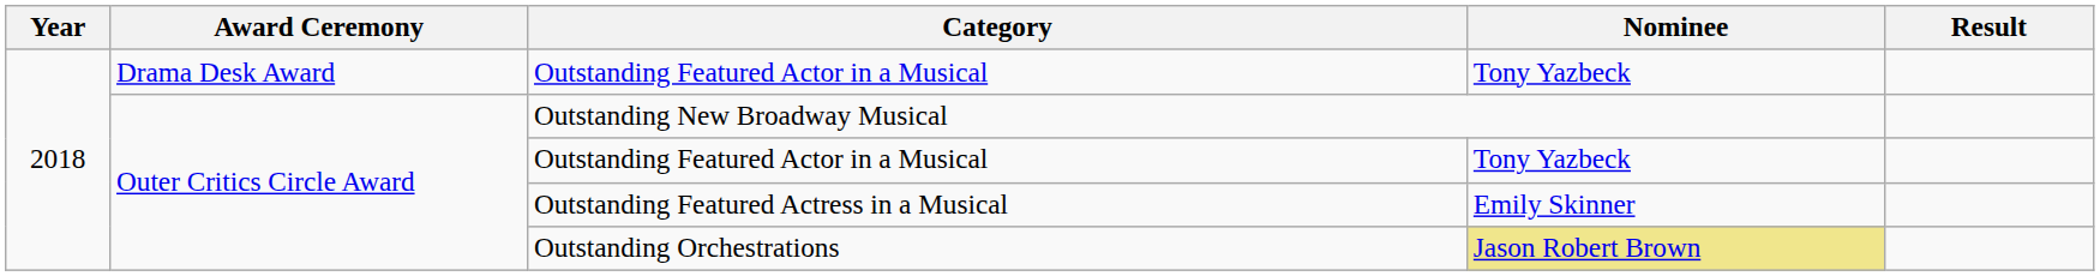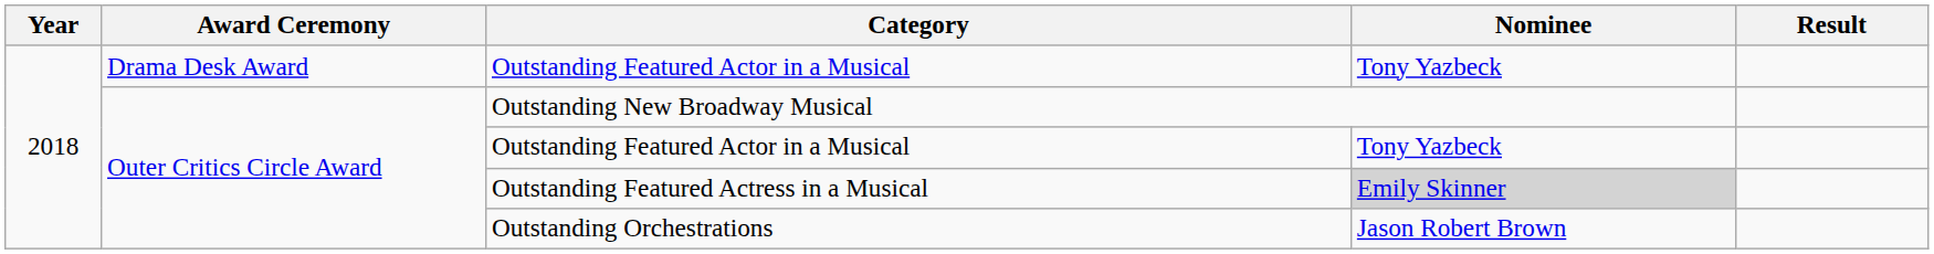Outstanding Featured Actress in a Musical | Nominee: no background -> lightgrey background
Outstanding Orchestrations | Nominee: khaki background -> no background
